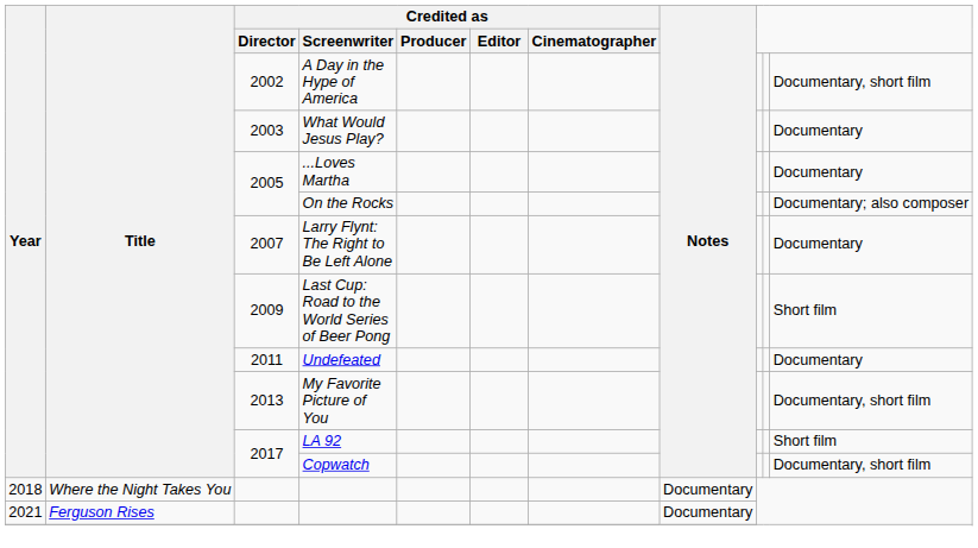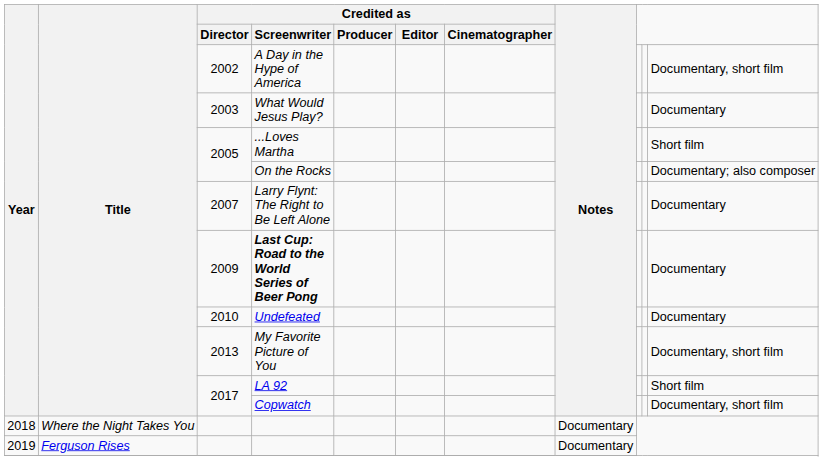row 5 | column 11: Documentary -> Short film
row 8 | Credited as / Screenwriter: normal -> bold
row 8 | column 11: Short film -> Documentary
row 9 | Credited as / Director: 2011 -> 2010
row 14 | Year: 2021 -> 2019
